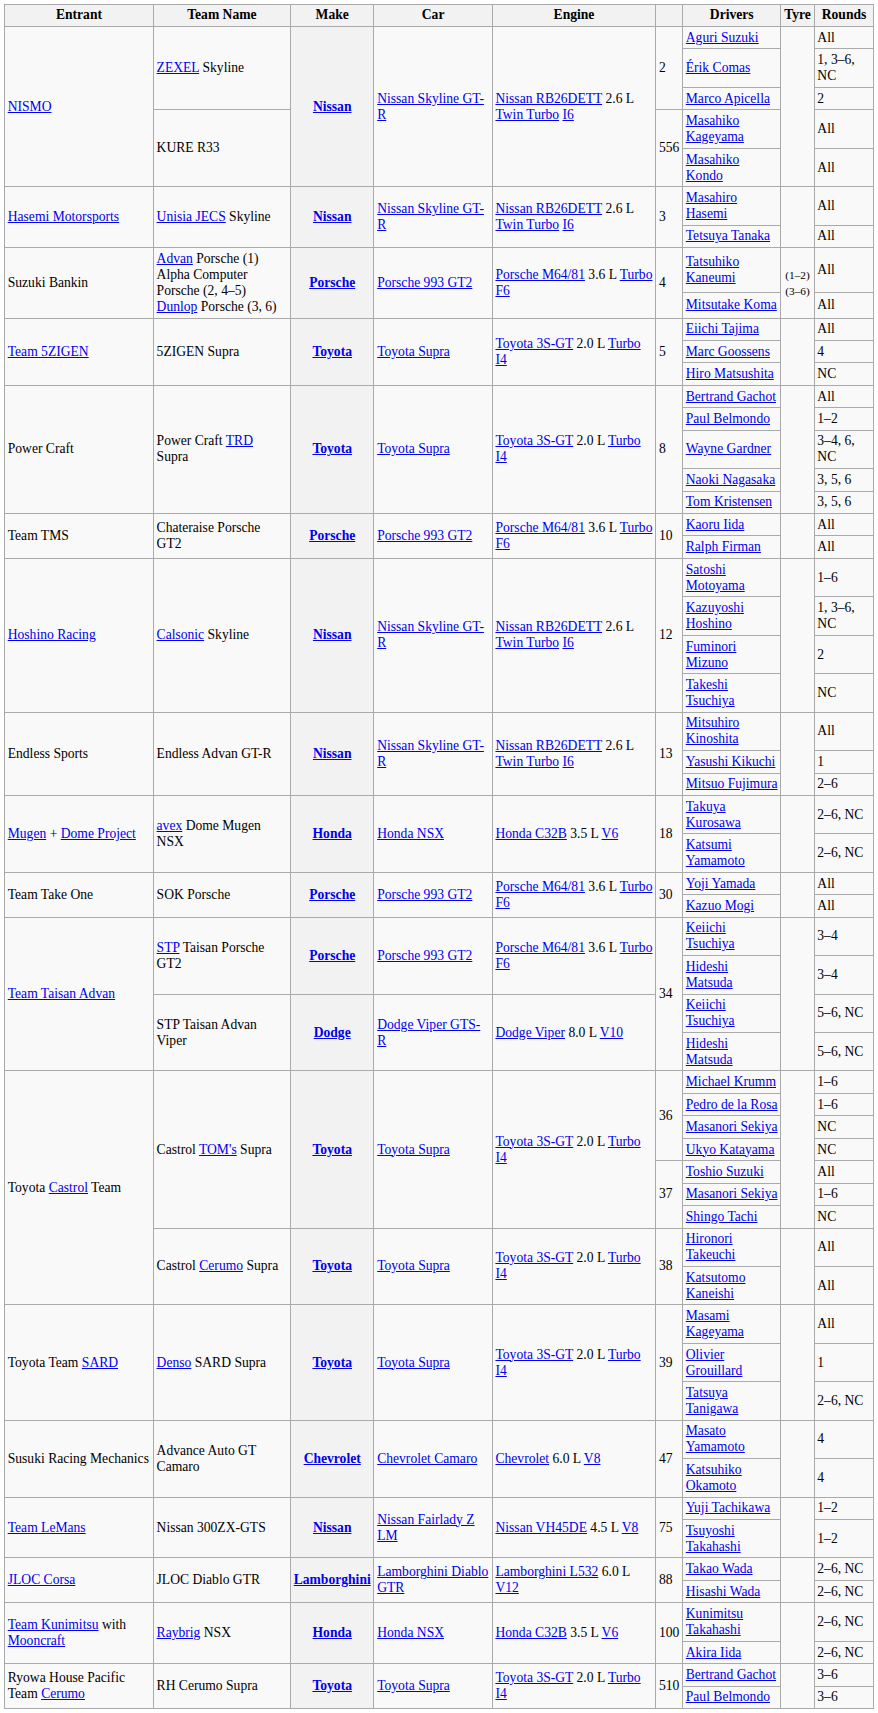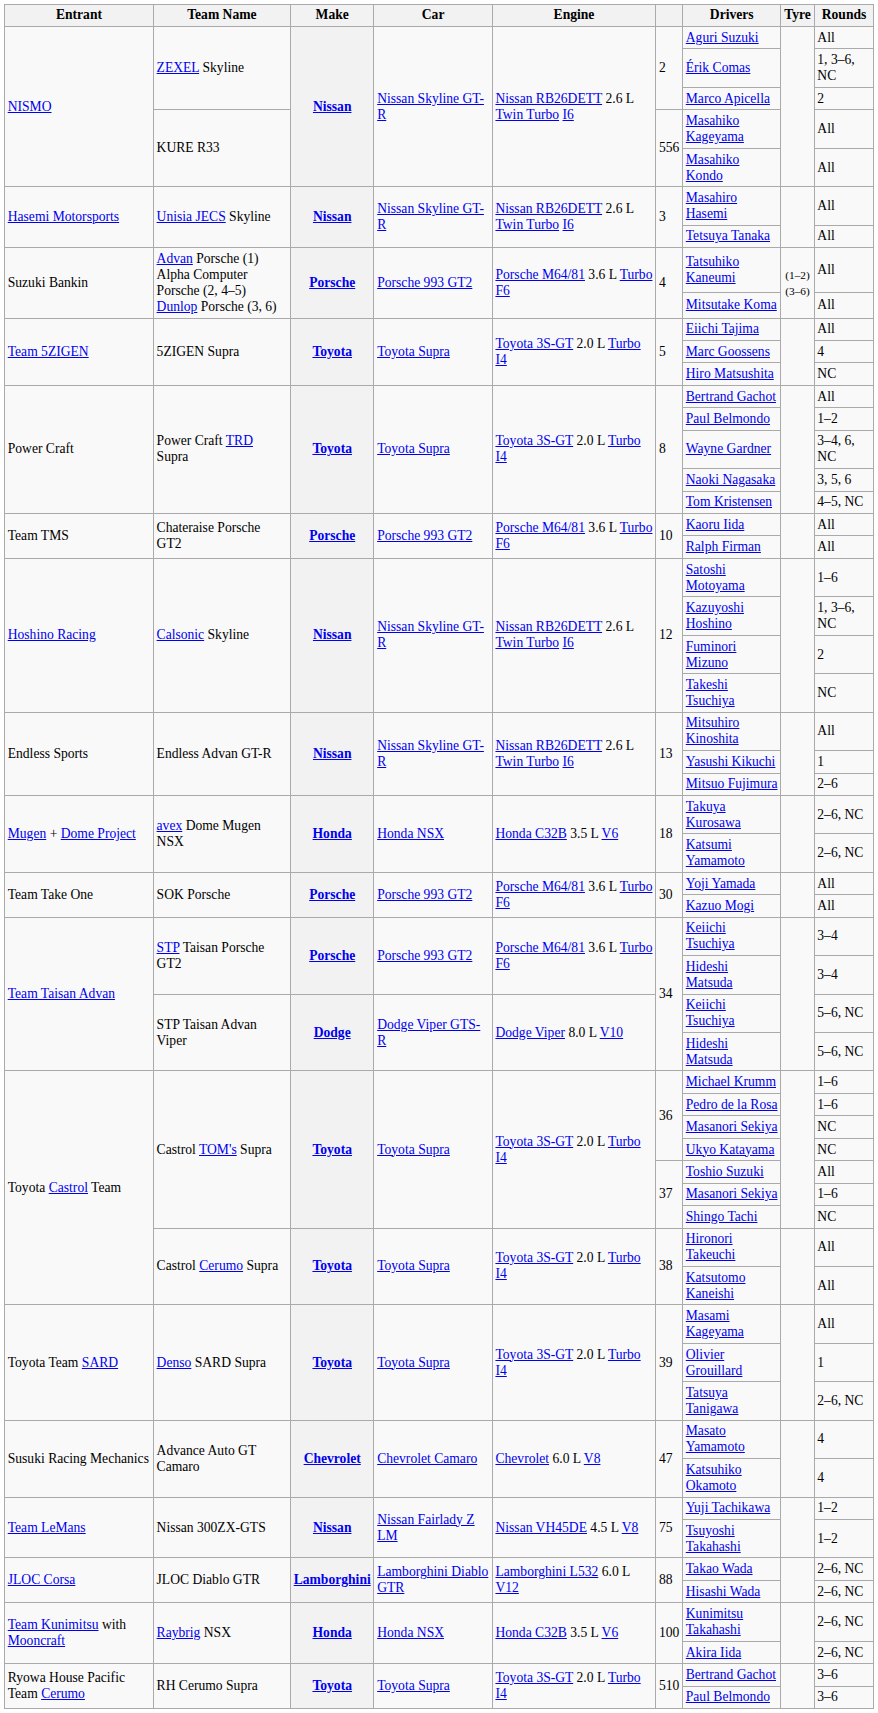row 18 | Rounds: 3, 5, 6 -> 4–5, NC
